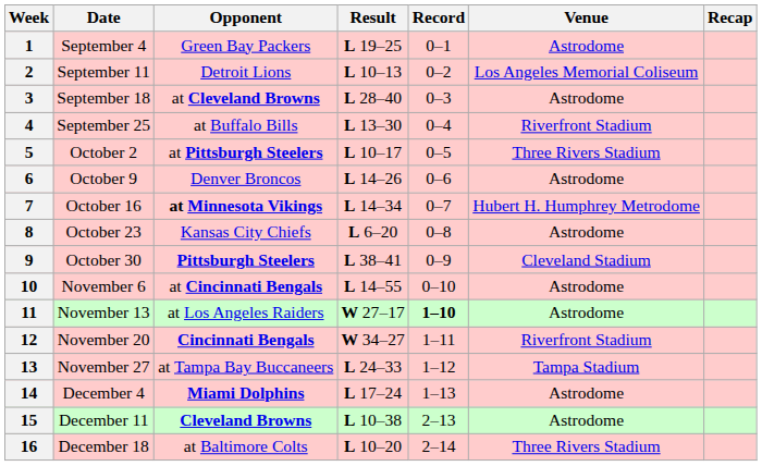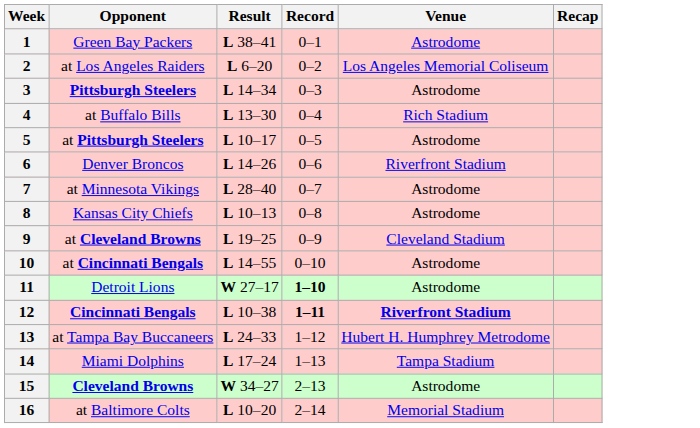- column: Date | September 4 | September 11 | September 18 | September 25 | October 2 | October 9 | October 16 | October 23 | October 30 | November 6 | November 13 | November 20 | November 27 | December 4 | December 11 | December 18
1 | Result: L 19–25 -> L 38–41
2 | Opponent: Detroit Lions -> at Los Angeles Raiders
2 | Result: L 10–13 -> L 6–20
3 | Opponent: at Cleveland Browns -> Pittsburgh Steelers
3 | Result: L 28–40 -> L 14–34
4 | Venue: Riverfront Stadium -> Rich Stadium
5 | Venue: Three Rivers Stadium -> Astrodome
6 | Venue: Astrodome -> Riverfront Stadium
7 | Opponent: bold -> normal
7 | Result: L 14–34 -> L 28–40
7 | Venue: Hubert H. Humphrey Metrodome -> Astrodome
8 | Result: L 6–20 -> L 10–13
9 | Opponent: Pittsburgh Steelers -> at Cleveland Browns
9 | Result: L 38–41 -> L 19–25
11 | Opponent: at Los Angeles Raiders -> Detroit Lions
12 | Result: W 34–27 -> L 10–38
12 | Record: normal -> bold
12 | Venue: normal -> bold
13 | Venue: Tampa Stadium -> Hubert H. Humphrey Metrodome
14 | Opponent: bold -> normal
14 | Venue: Astrodome -> Tampa Stadium
15 | Result: L 10–38 -> W 34–27
16 | Venue: Three Rivers Stadium -> Memorial Stadium
